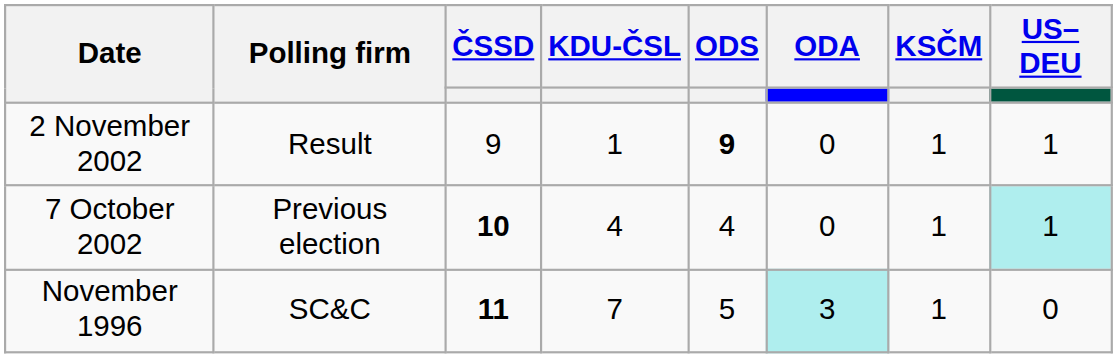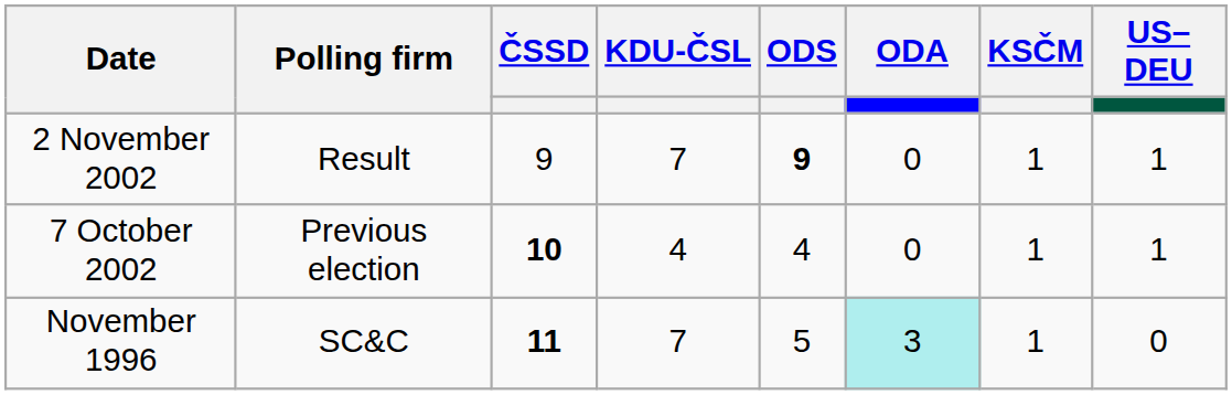2 November 2002 | KDU-ČSL: 1 -> 7
7 October 2002 | US–DEU: paleturquoise background -> no background
